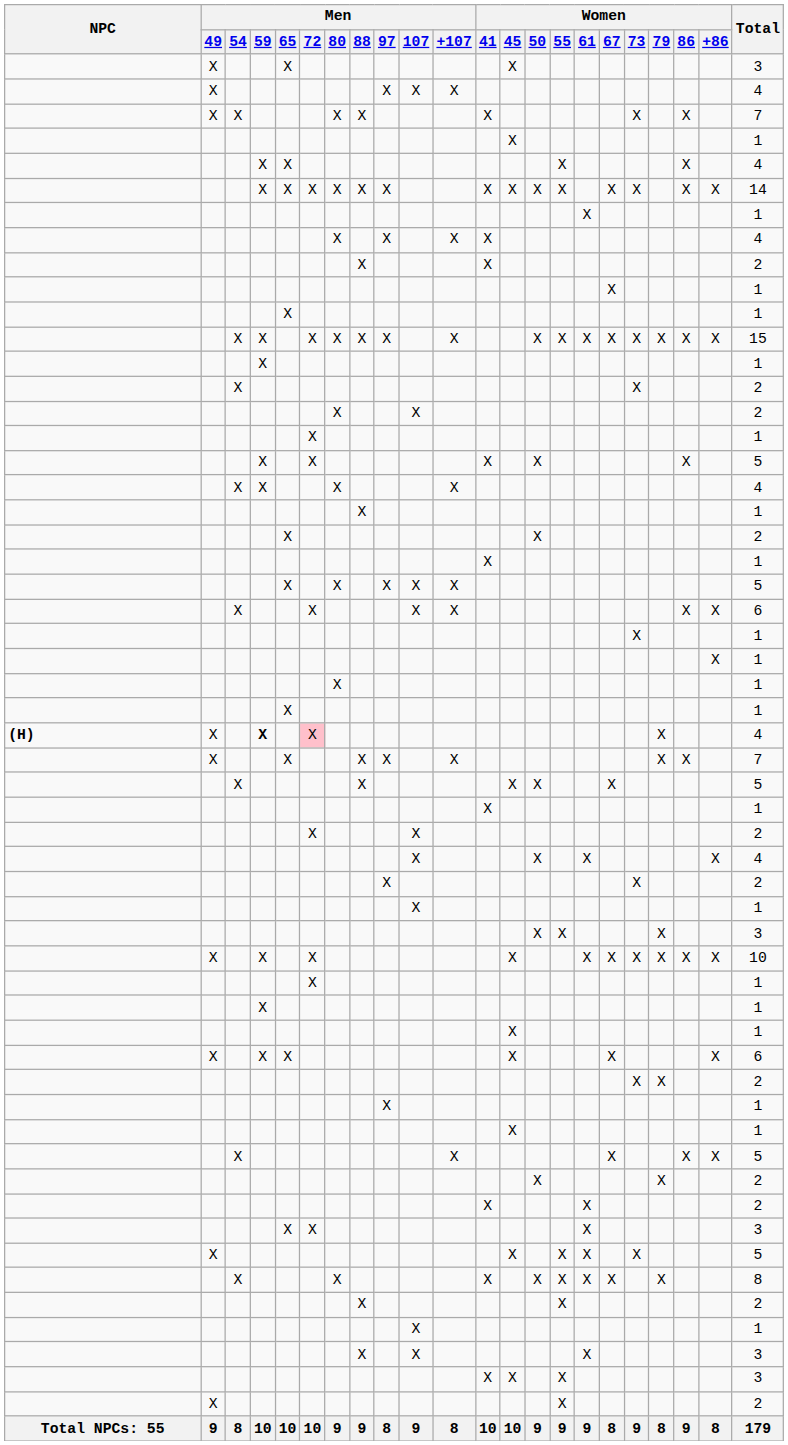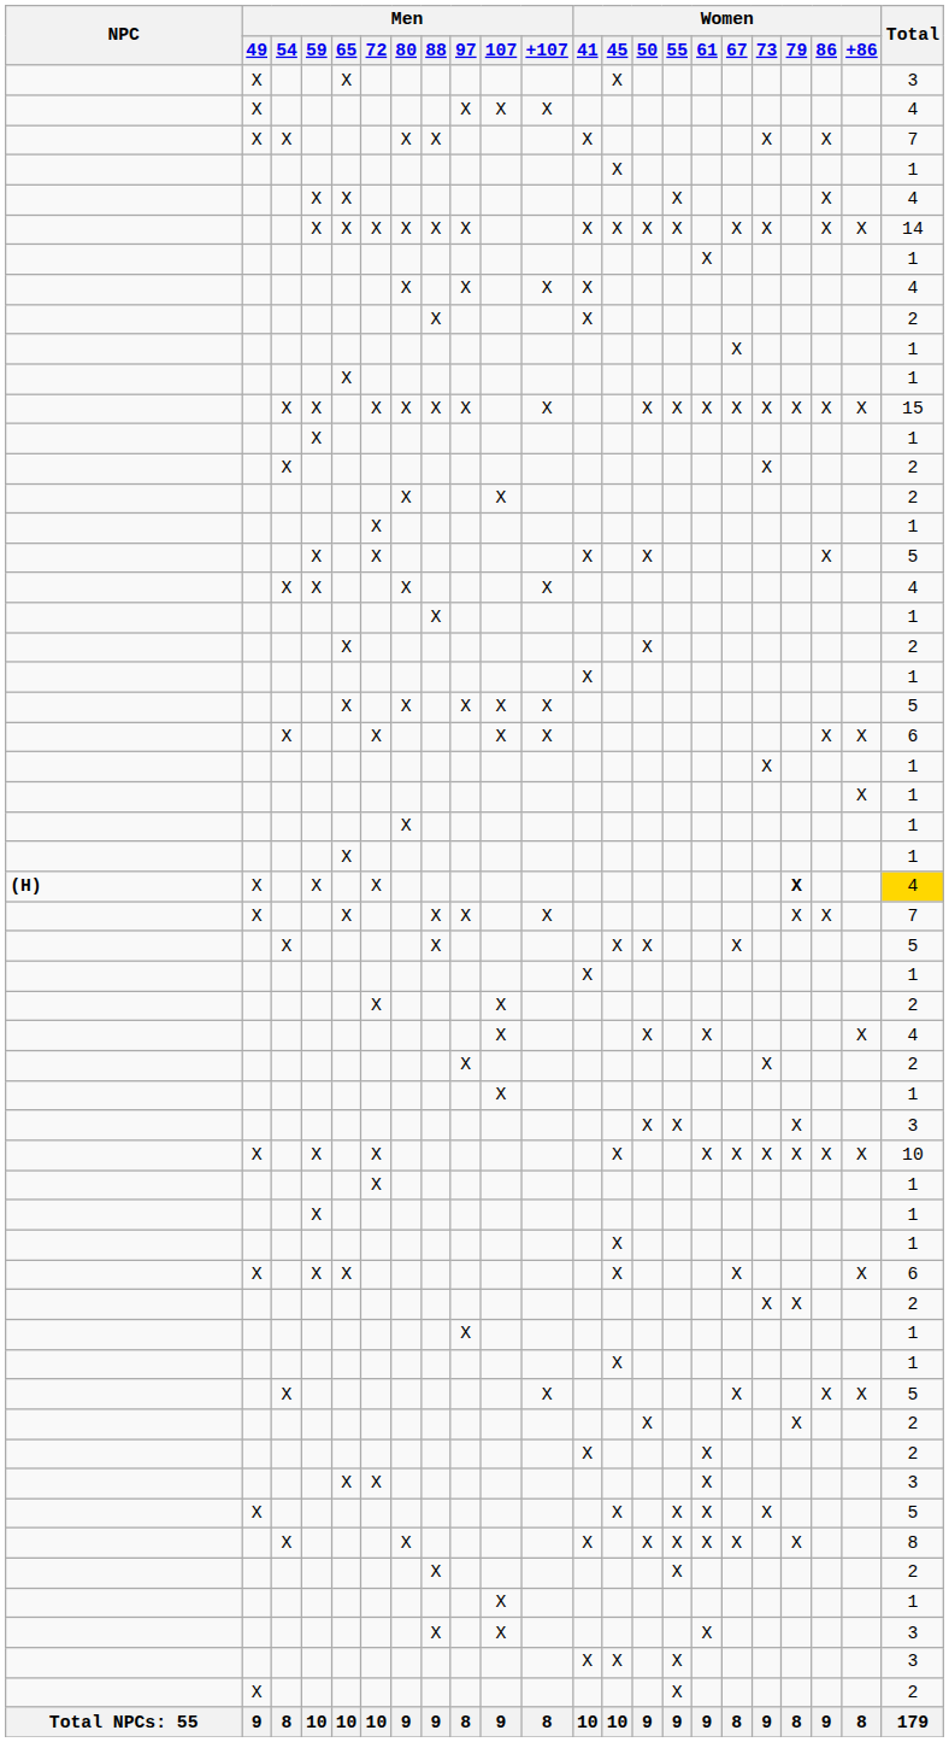(H) | Men / 59: bold -> normal
(H) | Men / 72: pink background -> no background
(H) | Women / 79: normal -> bold
(H) | Total: no background -> gold background
